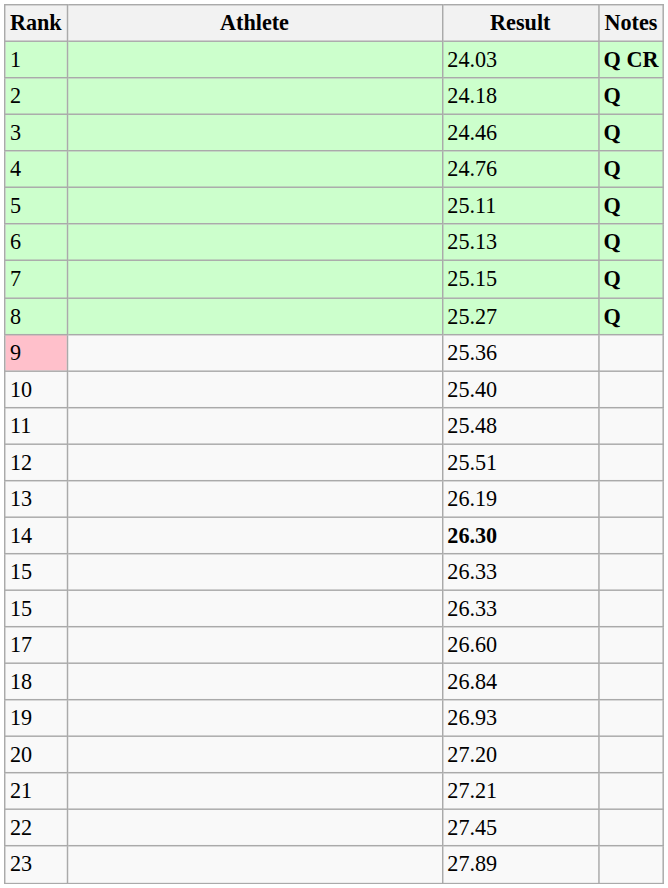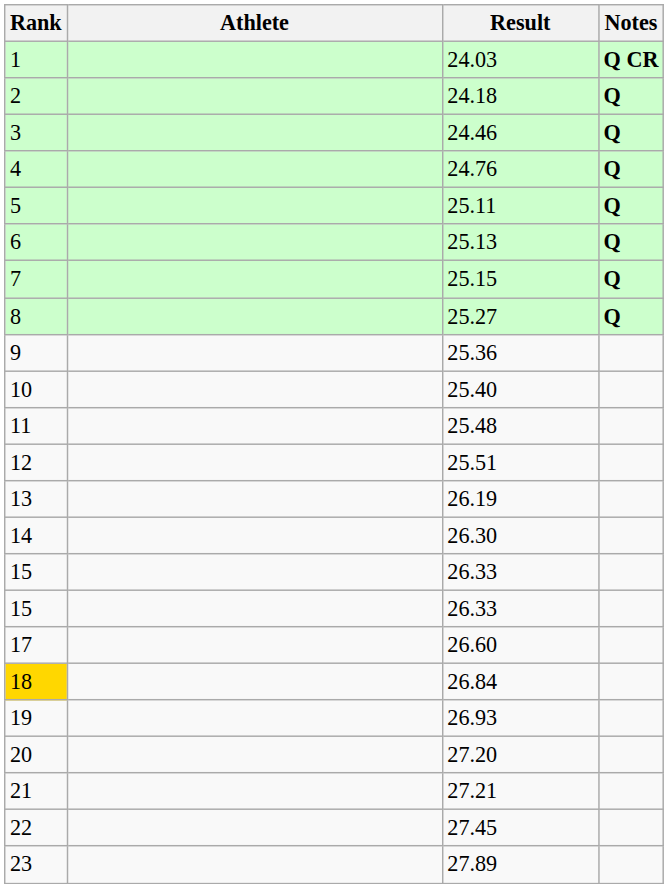9 | Rank: pink background -> no background
14 | Result: bold -> normal
18 | Rank: no background -> gold background
